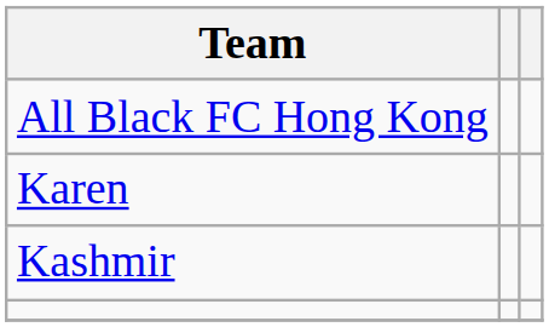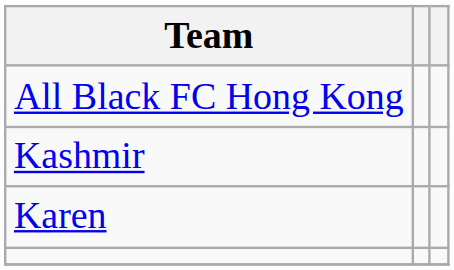rows swapped: Karen <-> Kashmir
